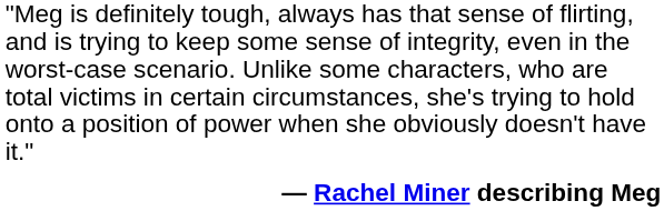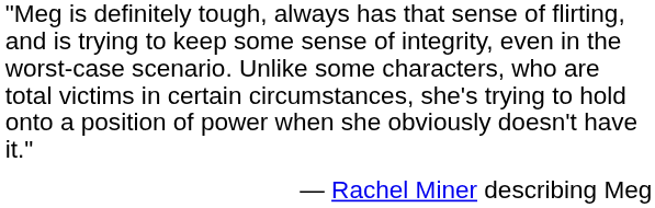row 2 | column 1: bold -> normal
